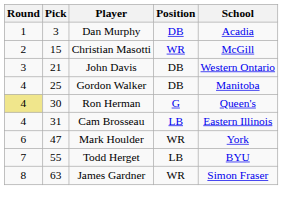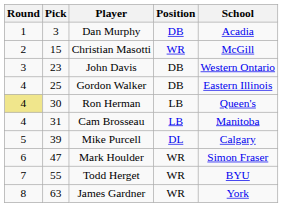John Davis | Pick: 21 -> 23
Gordon Walker | School: Manitoba -> Eastern Illinois
Ron Herman | Position: G -> LB
Cam Brosseau | School: Eastern Illinois -> Manitoba
+ row: 5 | 39 | Mike Purcell | DL | Calgary
Mark Houlder | School: York -> Simon Fraser
Todd Herget | Position: LB -> WR
James Gardner | School: Simon Fraser -> York
